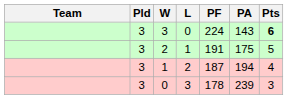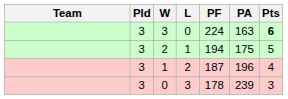row 2 | PA: 143 -> 163
row 3 | PF: 191 -> 194
row 4 | PA: 194 -> 196
